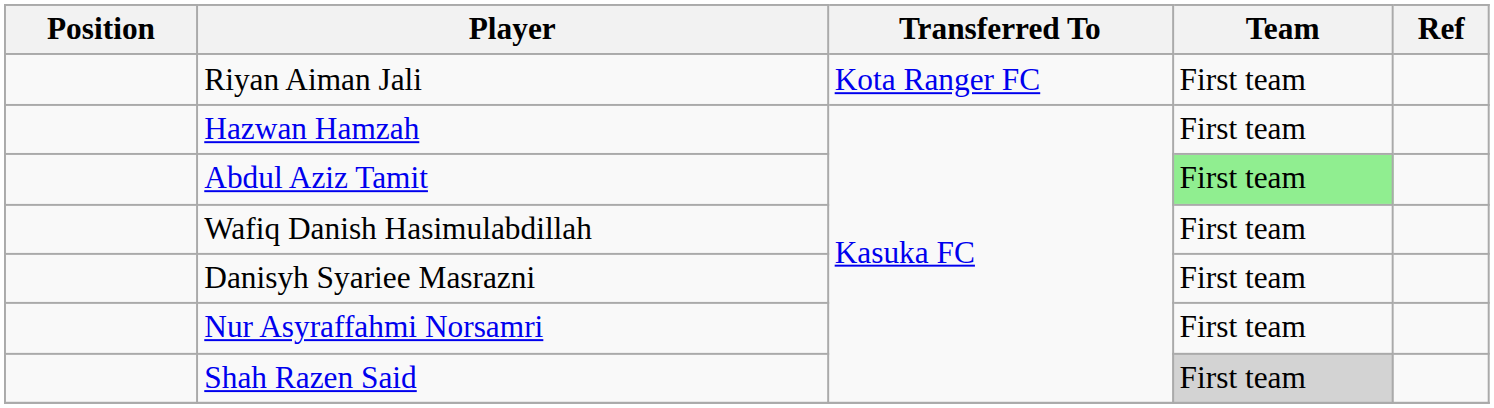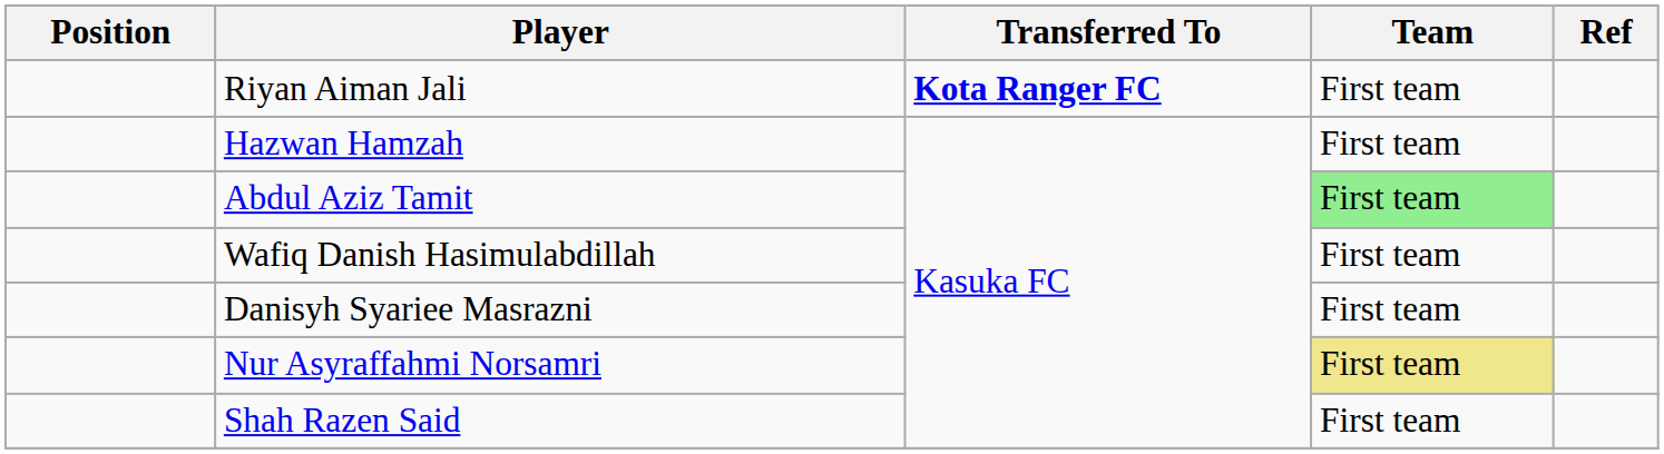Riyan Aiman Jali | Transferred To: normal -> bold
Nur Asyraffahmi Norsamri | Team: no background -> khaki background
Shah Razen Said | Team: lightgrey background -> no background
